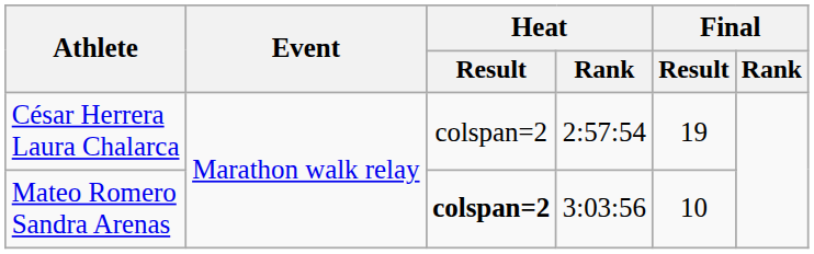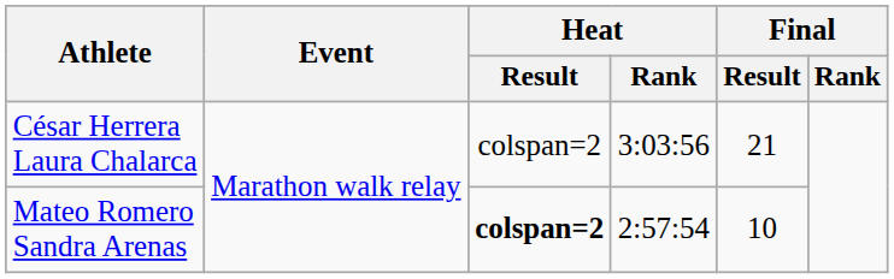César Herrera Laura Chalarca | Heat / Rank: 2:57:54 -> 3:03:56
César Herrera Laura Chalarca | Final / Result: 19 -> 21
Mateo Romero Sandra Arenas | Heat / Rank: 3:03:56 -> 2:57:54
